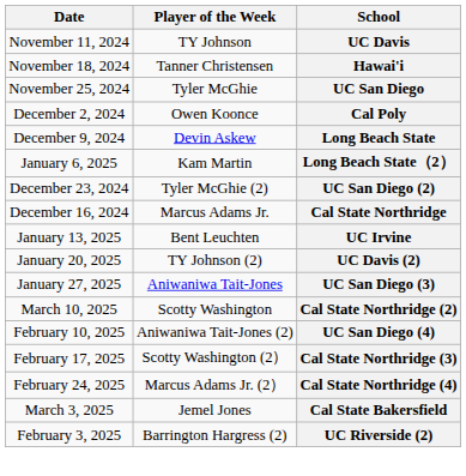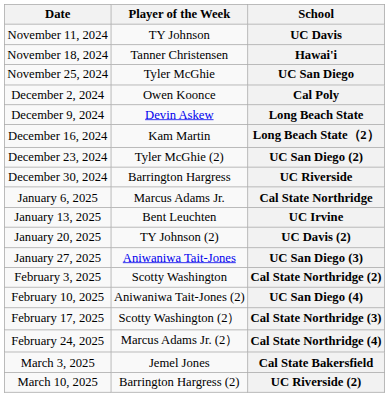Long Beach State（2） | Date: January 6, 2025 -> December 16, 2024
+ row: December 30, 2024 | Barrington Hargress | UC Riverside
Cal State Northridge | Date: December 16, 2024 -> January 6, 2025
Cal State Northridge (2) | Date: March 10, 2025 -> February 3, 2025
UC Riverside (2) | Date: February 3, 2025 -> March 10, 2025
